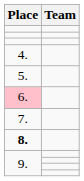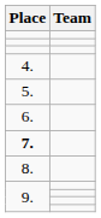row 7 | Place: pink background -> no background
row 8 | Place: normal -> bold
row 9 | Place: bold -> normal
